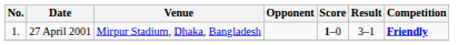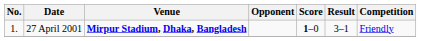27 April 2001 | Venue: normal -> bold
27 April 2001 | Competition: bold -> normal
